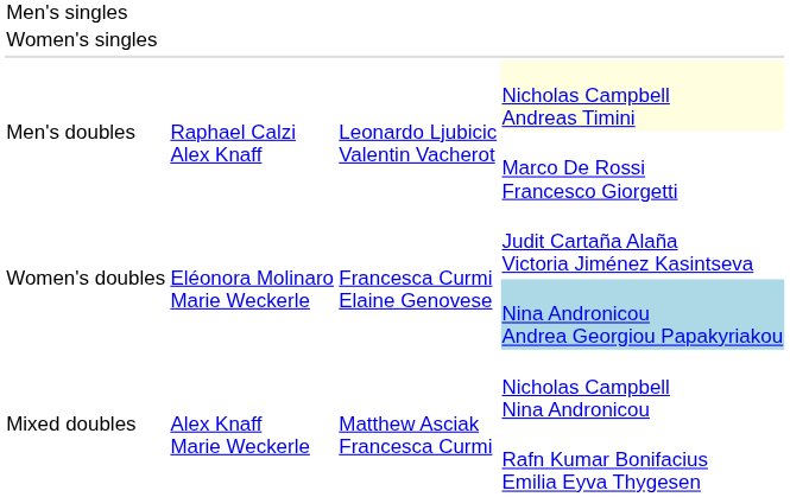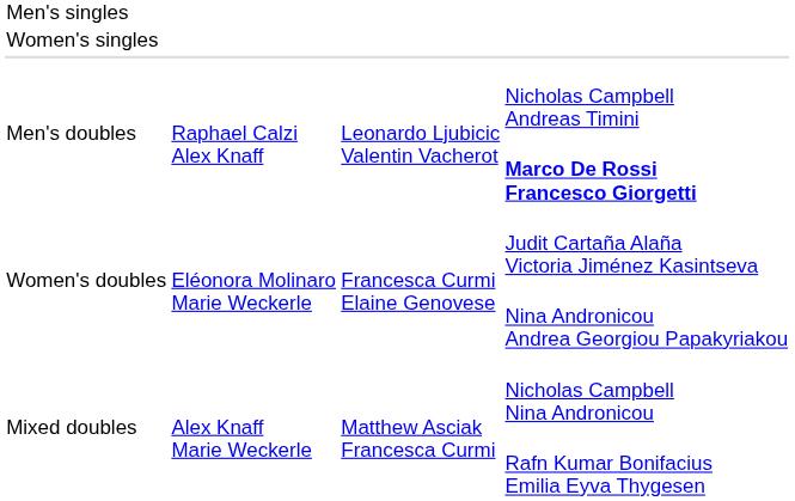Nicholas Campbell Andreas Timini | column 4: lightyellow background -> no background
Marco De Rossi Francesco Giorgetti | column 4: normal -> bold
Nina Andronicou Andrea Georgiou Papakyriakou | column 4: lightblue background -> no background
